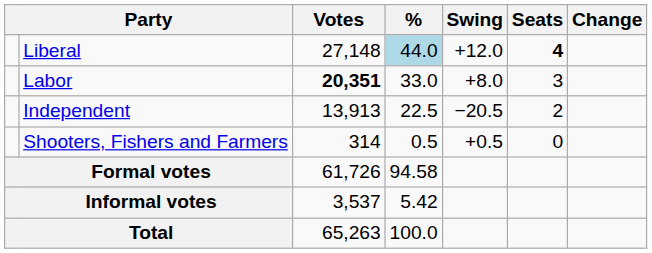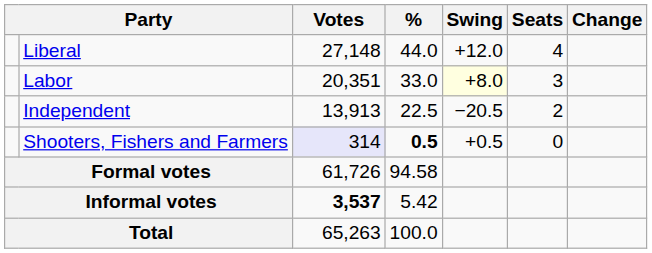Liberal | %: lightblue background -> no background
Liberal | Seats: bold -> normal
Labor | Votes: bold -> normal
Labor | Swing: no background -> lightyellow background
Shooters, Fishers and Farmers | Votes: no background -> lavender background
Shooters, Fishers and Farmers | %: normal -> bold
Informal votes | Votes: normal -> bold
